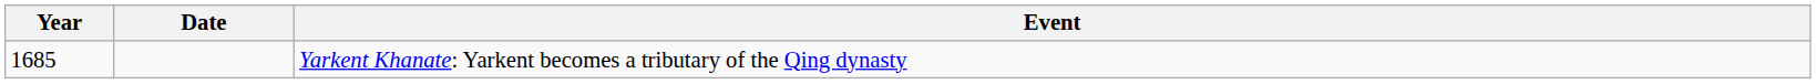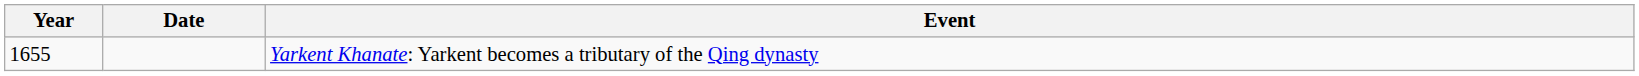row 2 | Year: 1685 -> 1655
